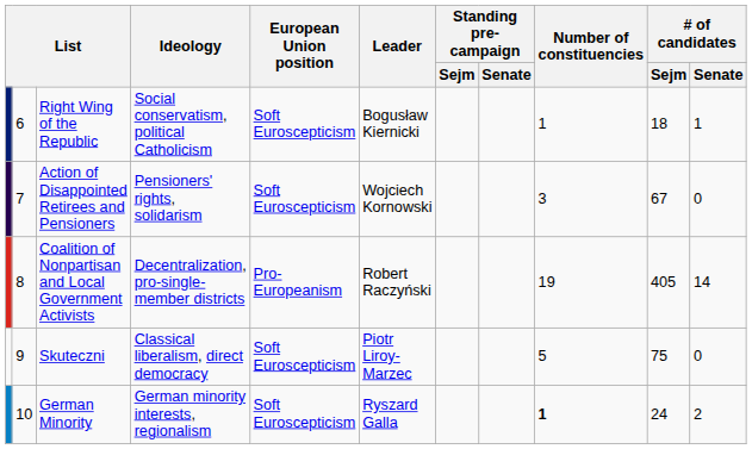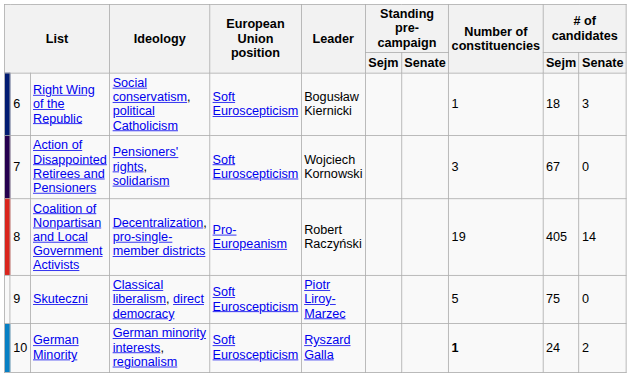Right Wing of the Republic | # of candidates / Senate: 1 -> 3
